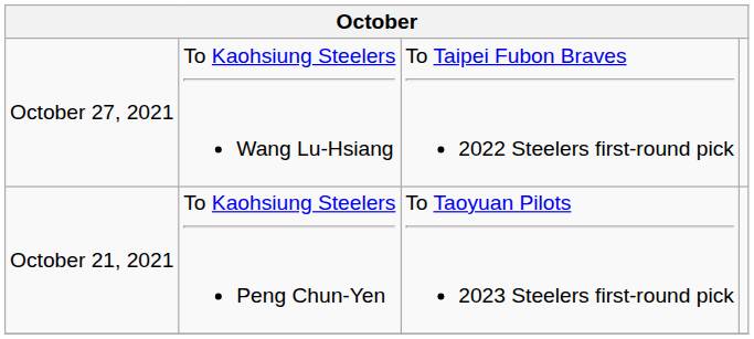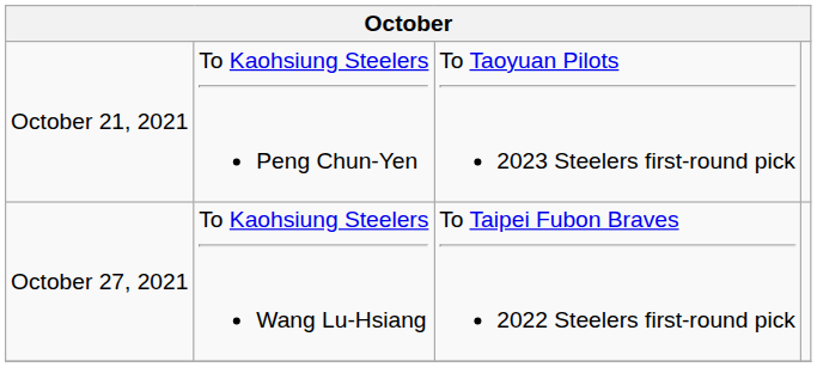rows swapped: October 21, 2021 <-> October 27, 2021
